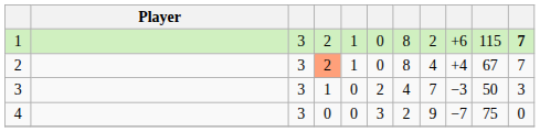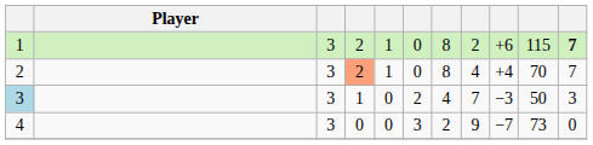row 3 | column 10: 67 -> 70
row 4 | column 1: no background -> lightblue background
row 5 | column 10: 75 -> 73
